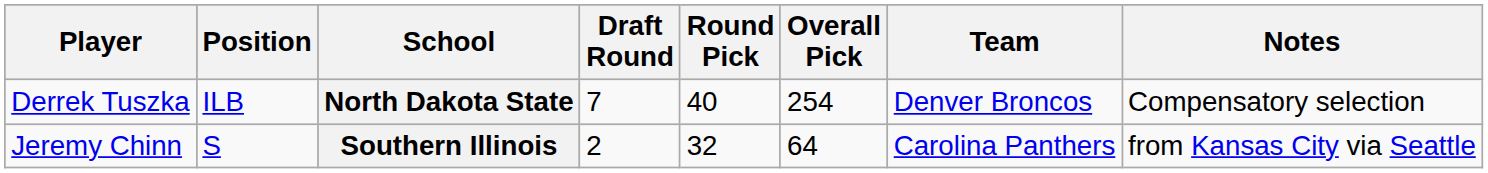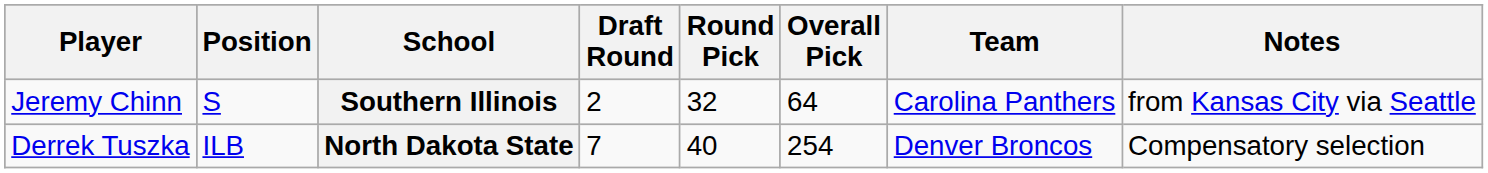rows swapped: Southern Illinois <-> North Dakota State
